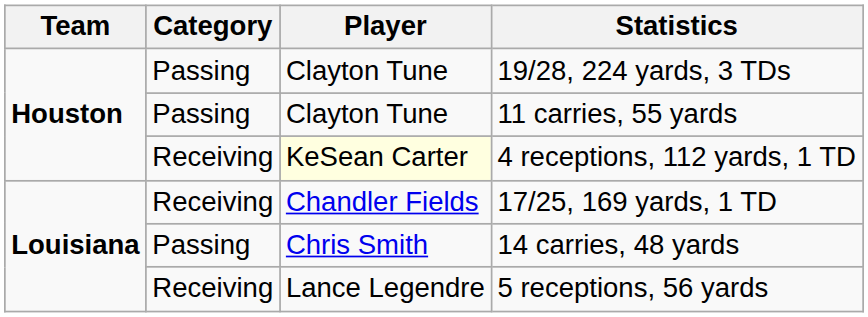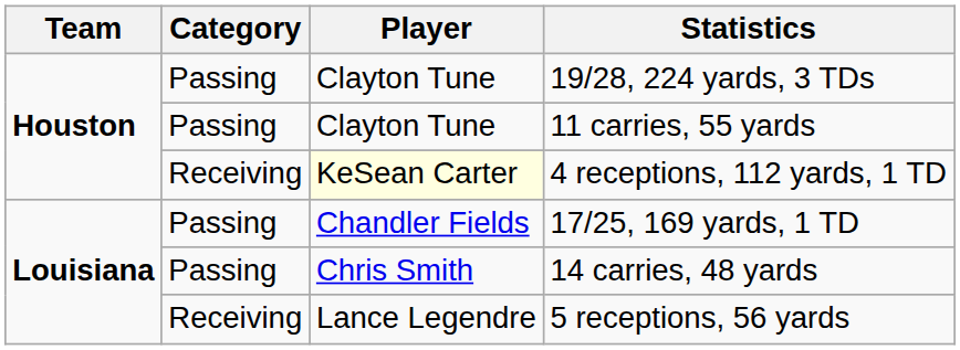17/25, 169 yards, 1 TD | Category: Receiving -> Passing
